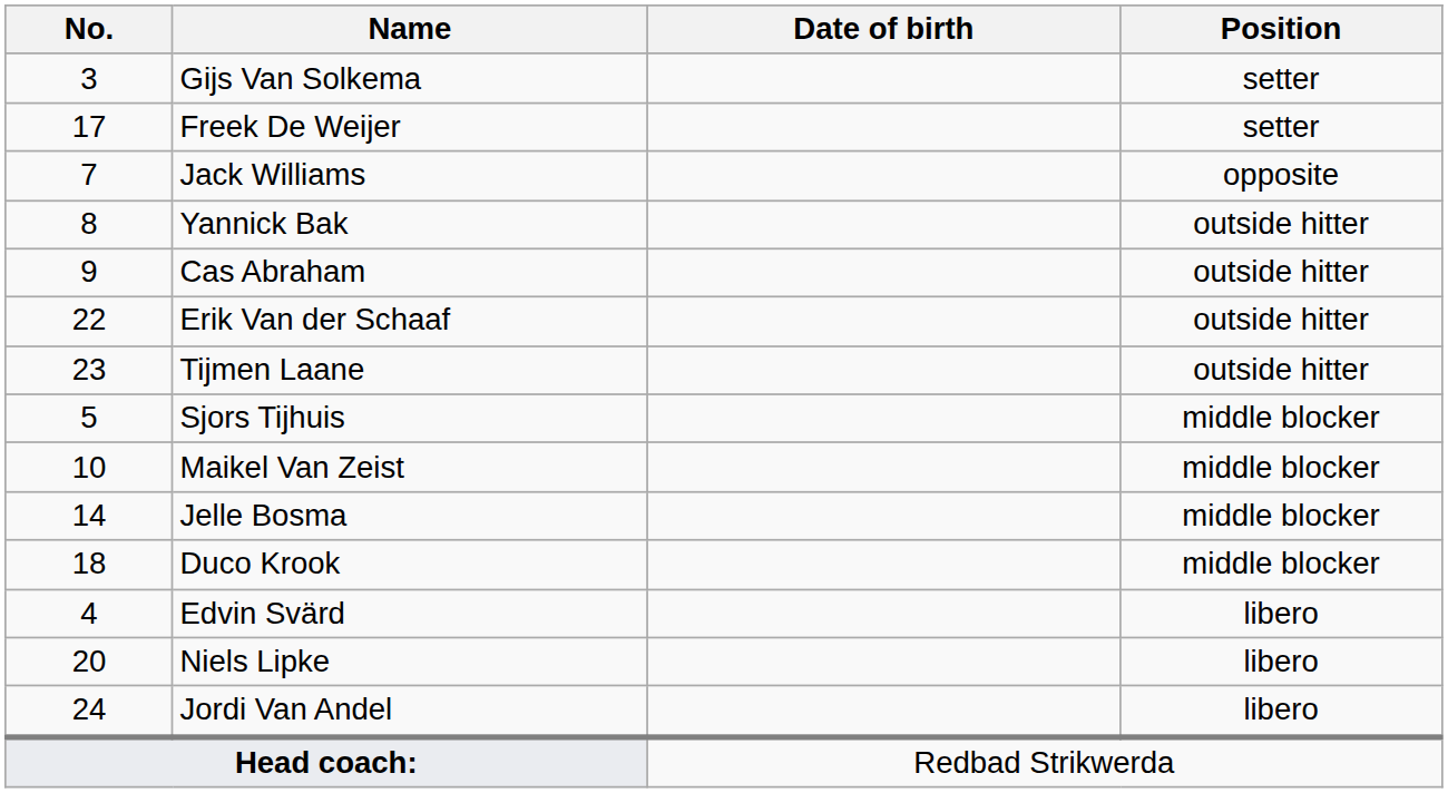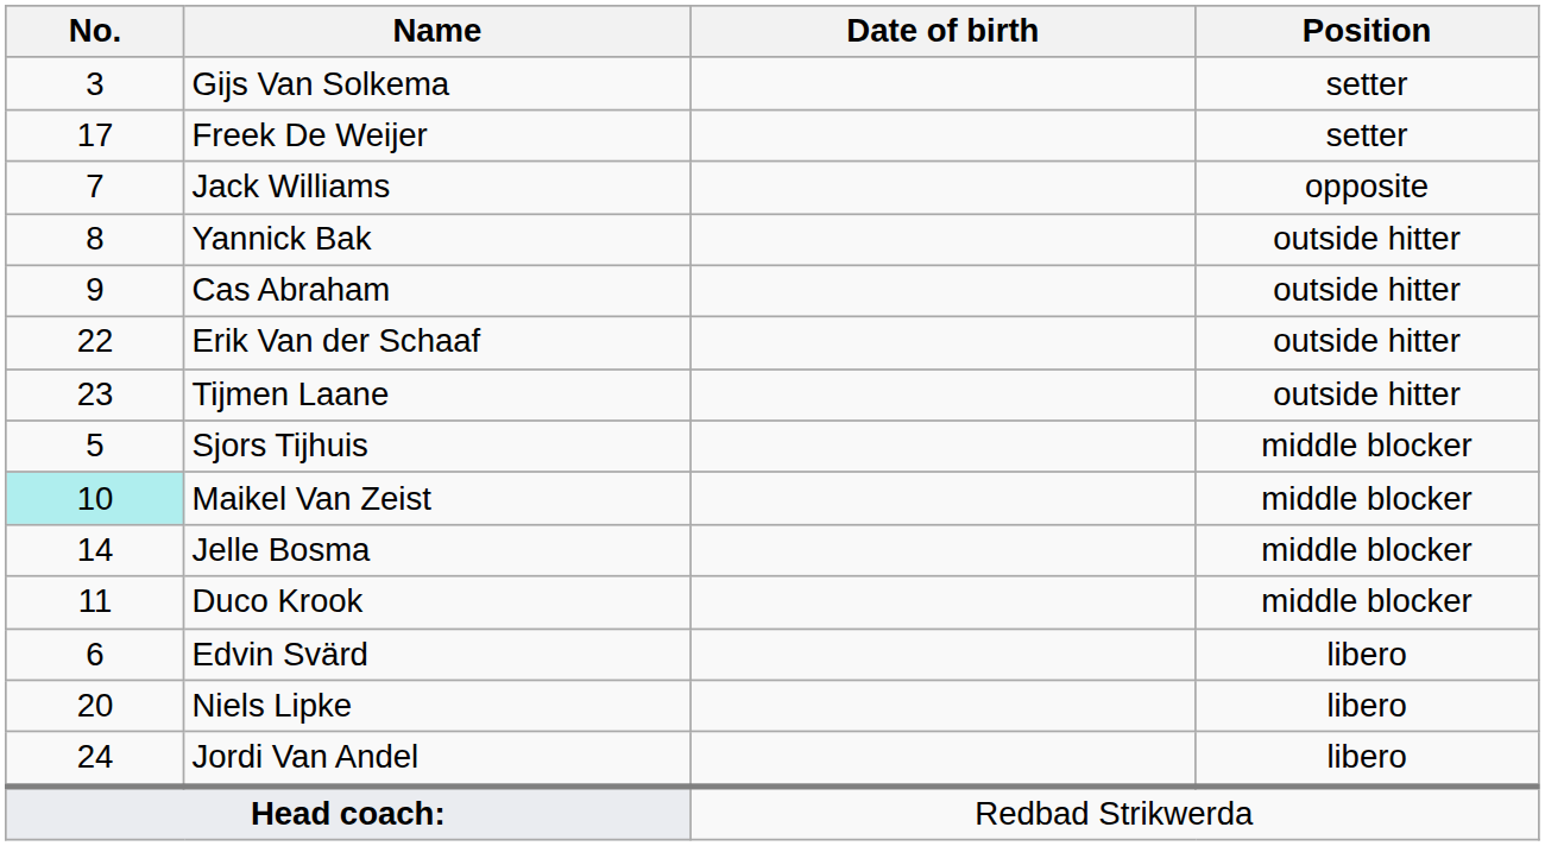Maikel Van Zeist | No.: no background -> paleturquoise background
Duco Krook | No.: 18 -> 11
Edvin Svärd | No.: 4 -> 6
